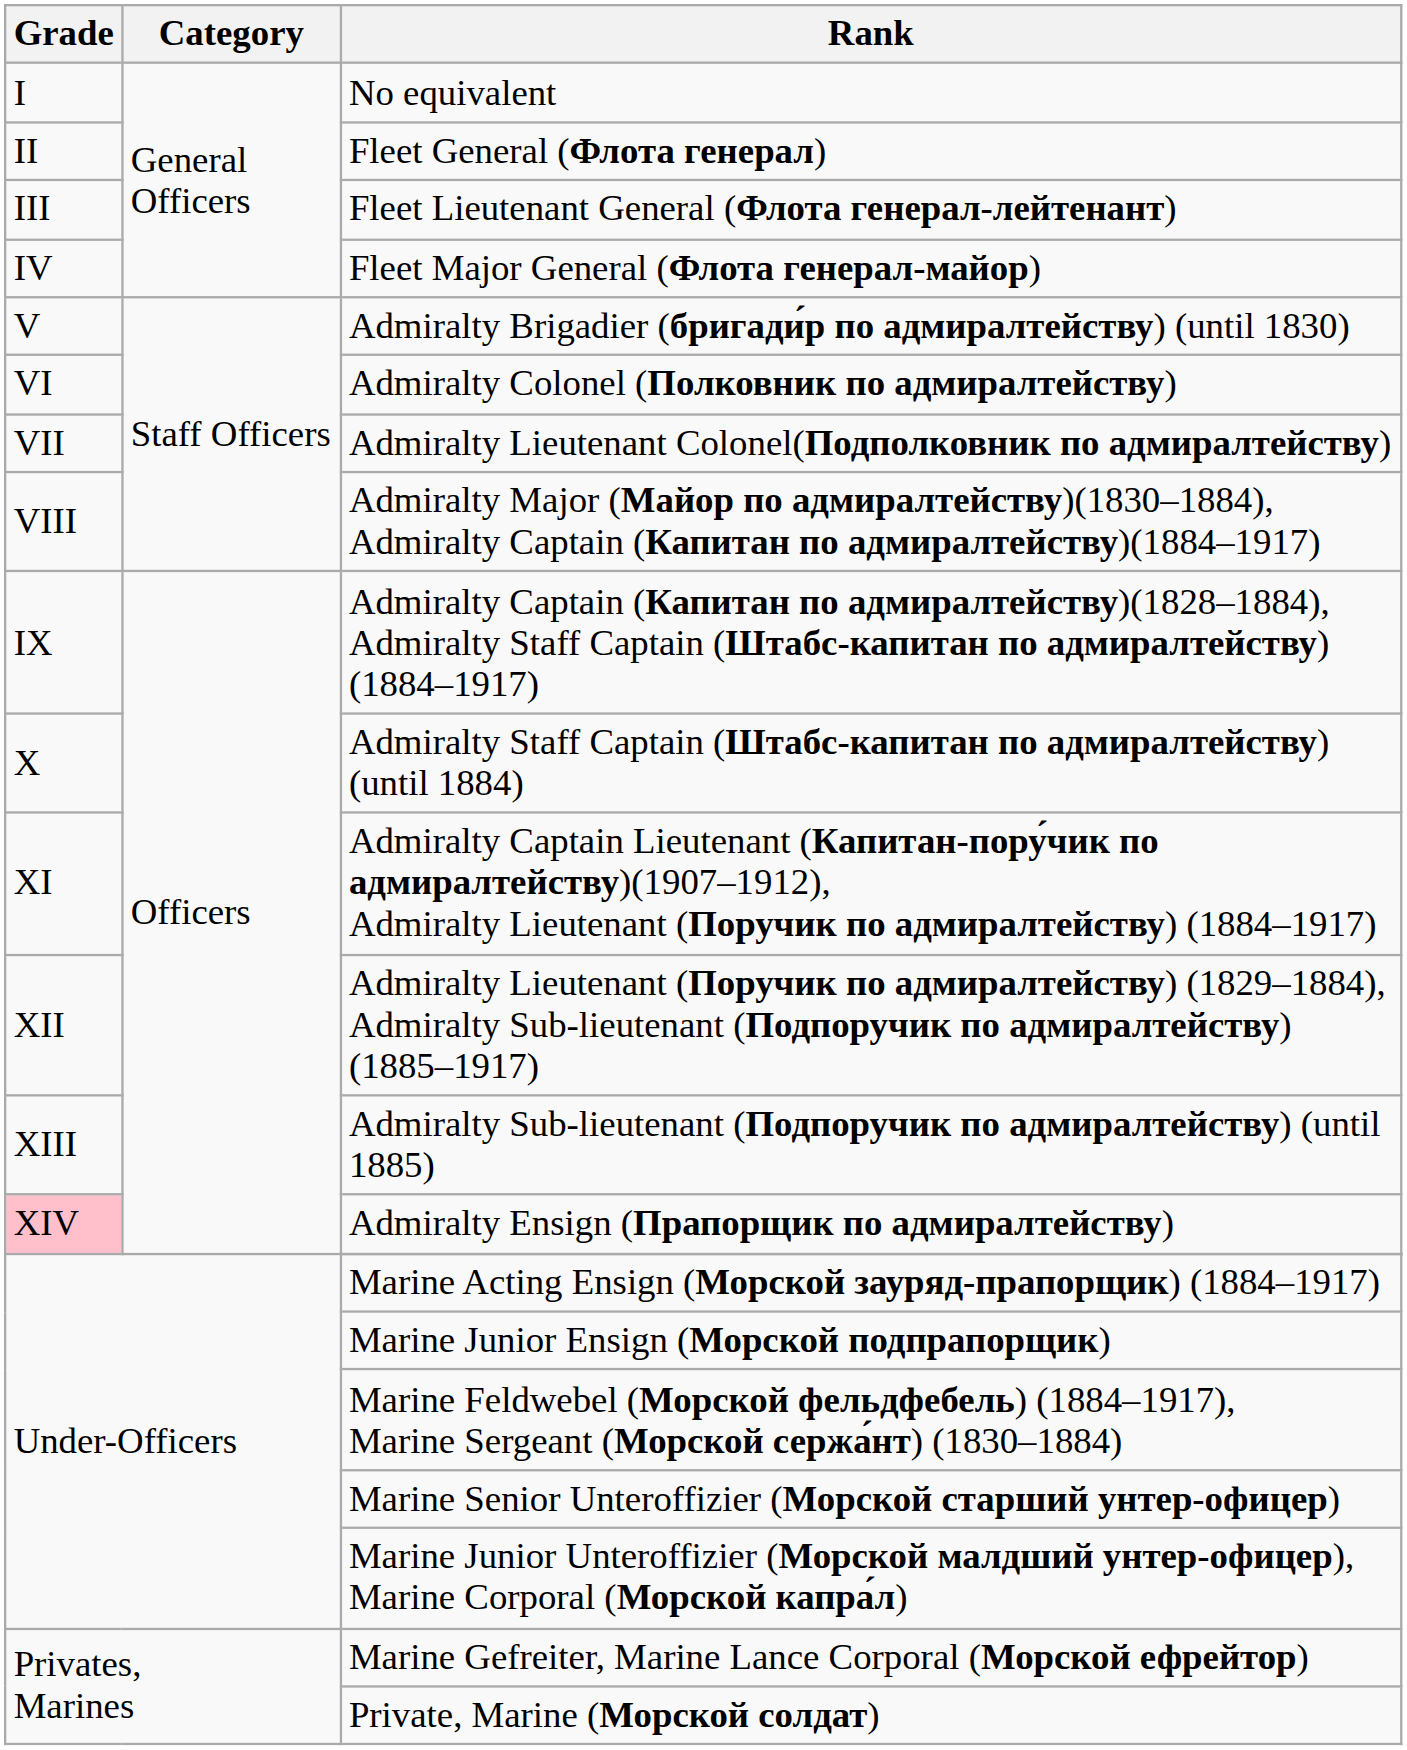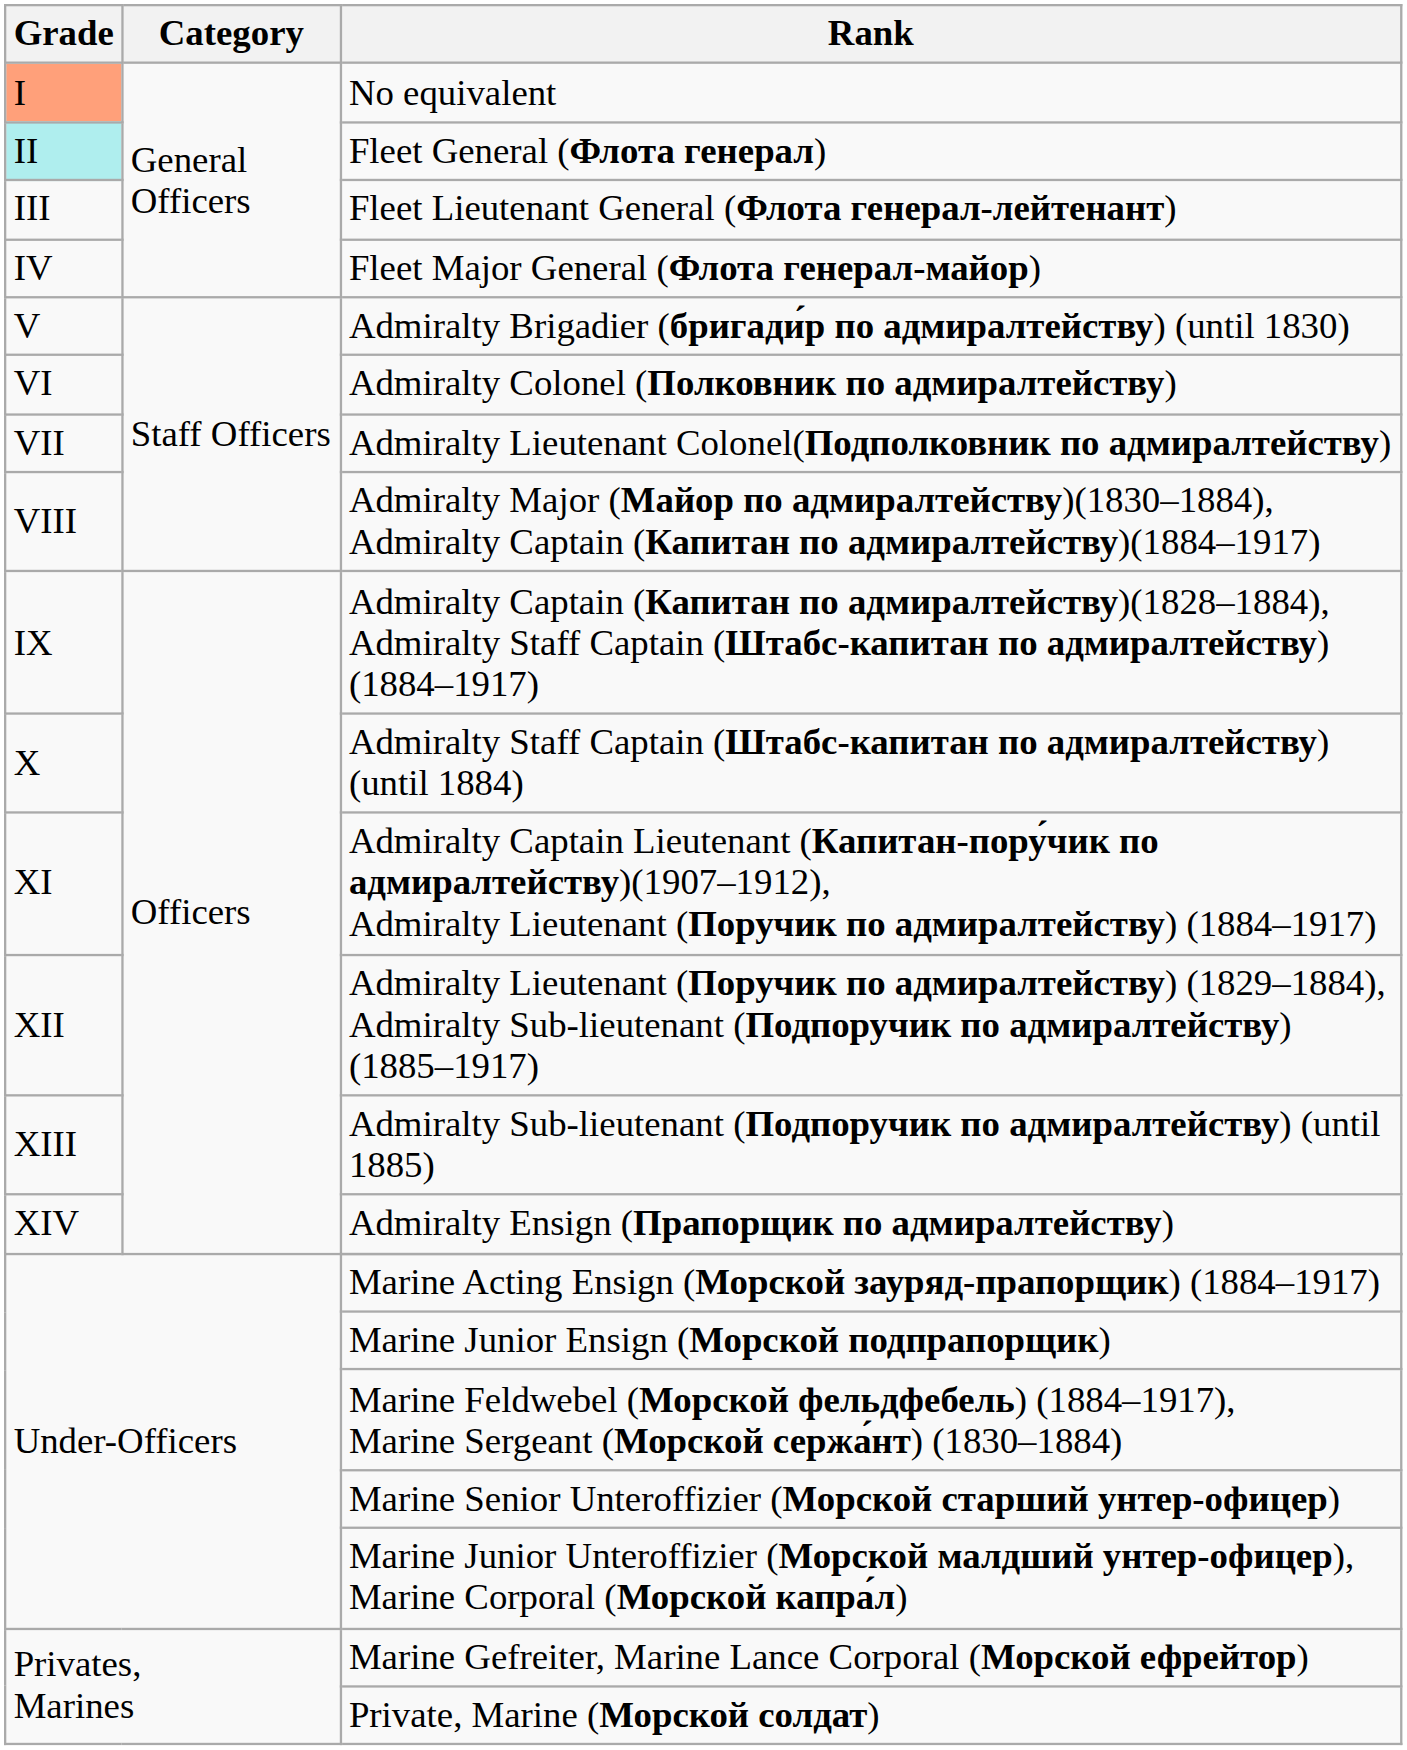No equivalent | Grade: no background -> lightsalmon background
Fleet General (Флота генерал) | Grade: no background -> paleturquoise background
Admiralty Ensign (Прапорщик по адмиралтейству) | Grade: pink background -> no background
